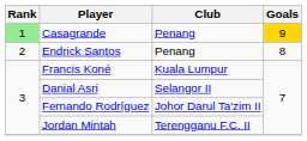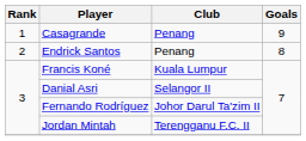Casagrande | Rank: lightgreen background -> no background
Casagrande | Goals: gold background -> no background
